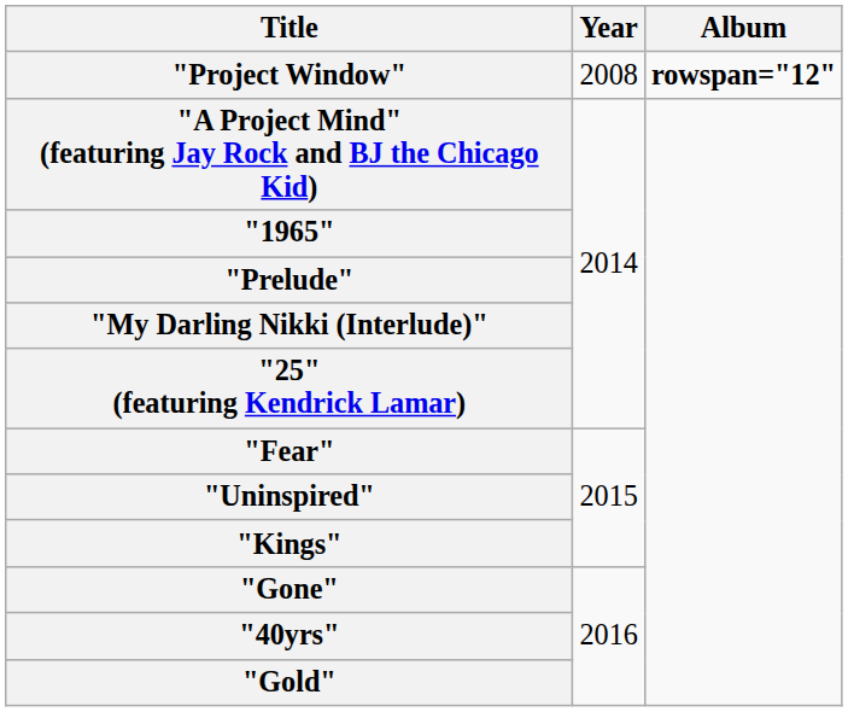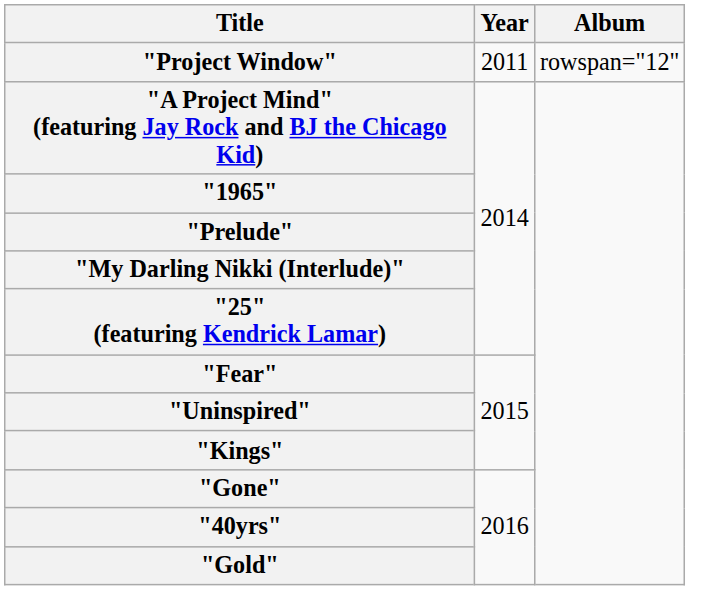"Project Window" | Year: 2008 -> 2011
"Project Window" | Album: bold -> normal
